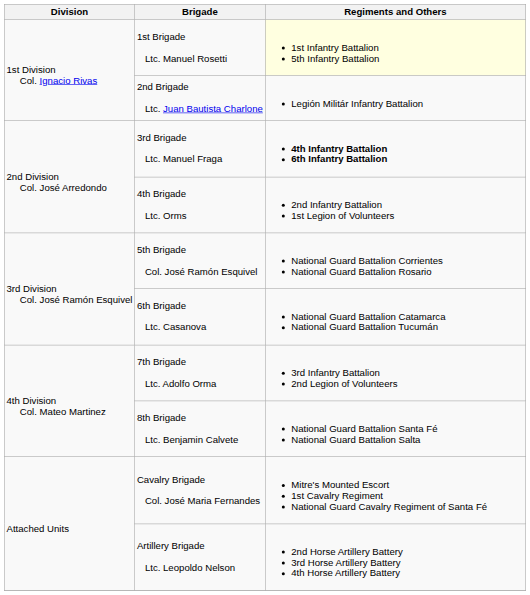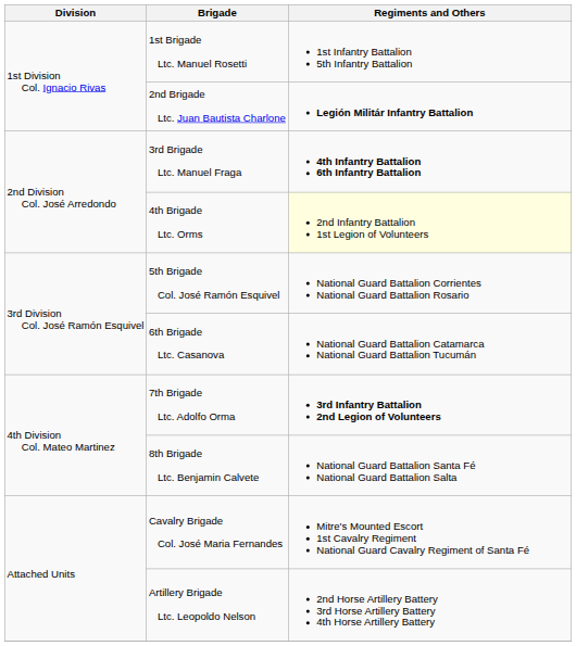1st Brigade Ltc. Manuel Rosetti | Regiments and Others: lightyellow background -> no background
2nd Brigade Ltc. Juan Bautista Charlone | Regiments and Others: normal -> bold
4th Brigade Ltc. Orms | Regiments and Others: no background -> lightyellow background
7th Brigade Ltc. Adolfo Orma | Regiments and Others: normal -> bold
